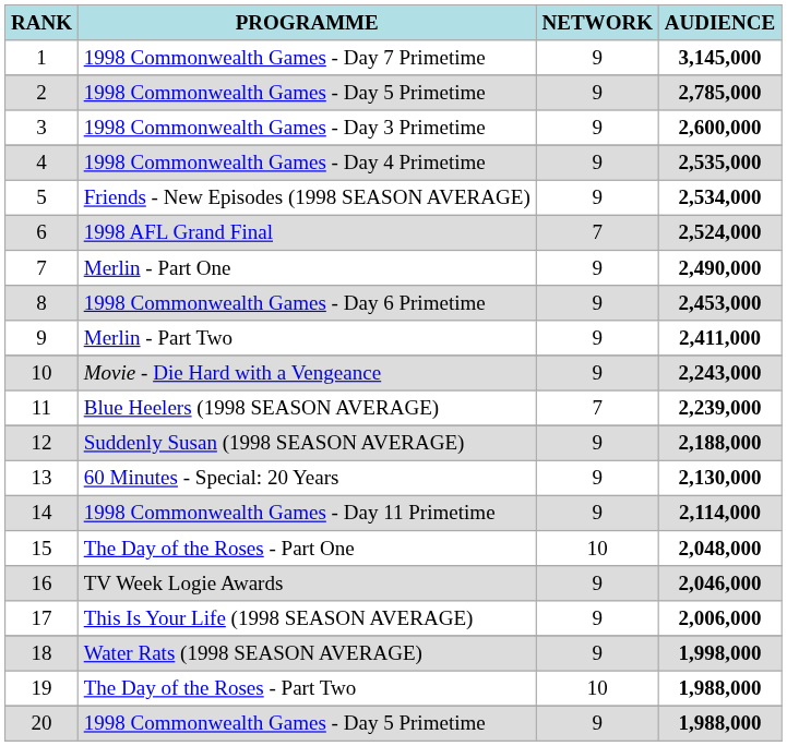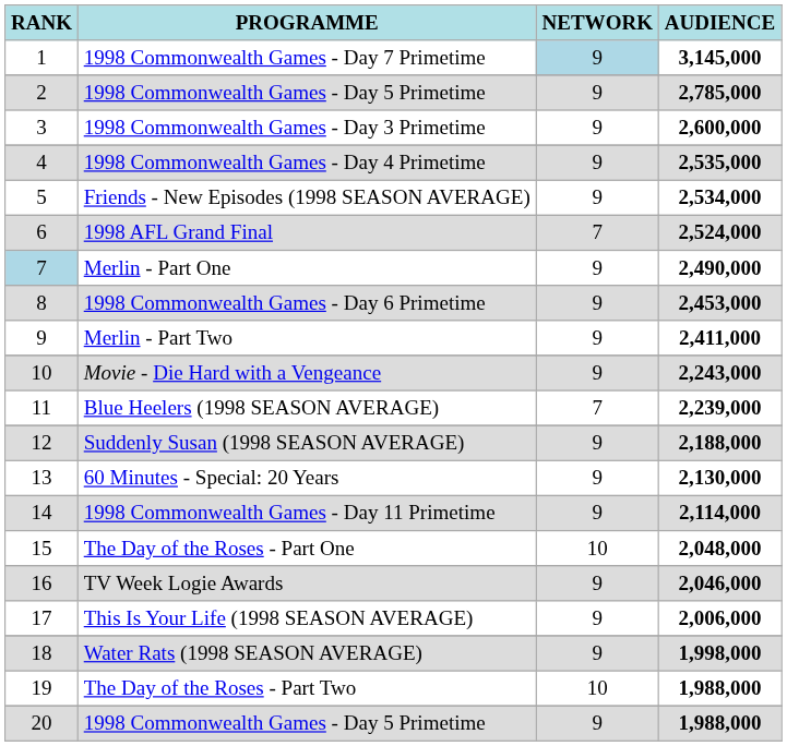3,145,000 | NETWORK: no background -> lightblue background
2,490,000 | RANK: no background -> lightblue background
